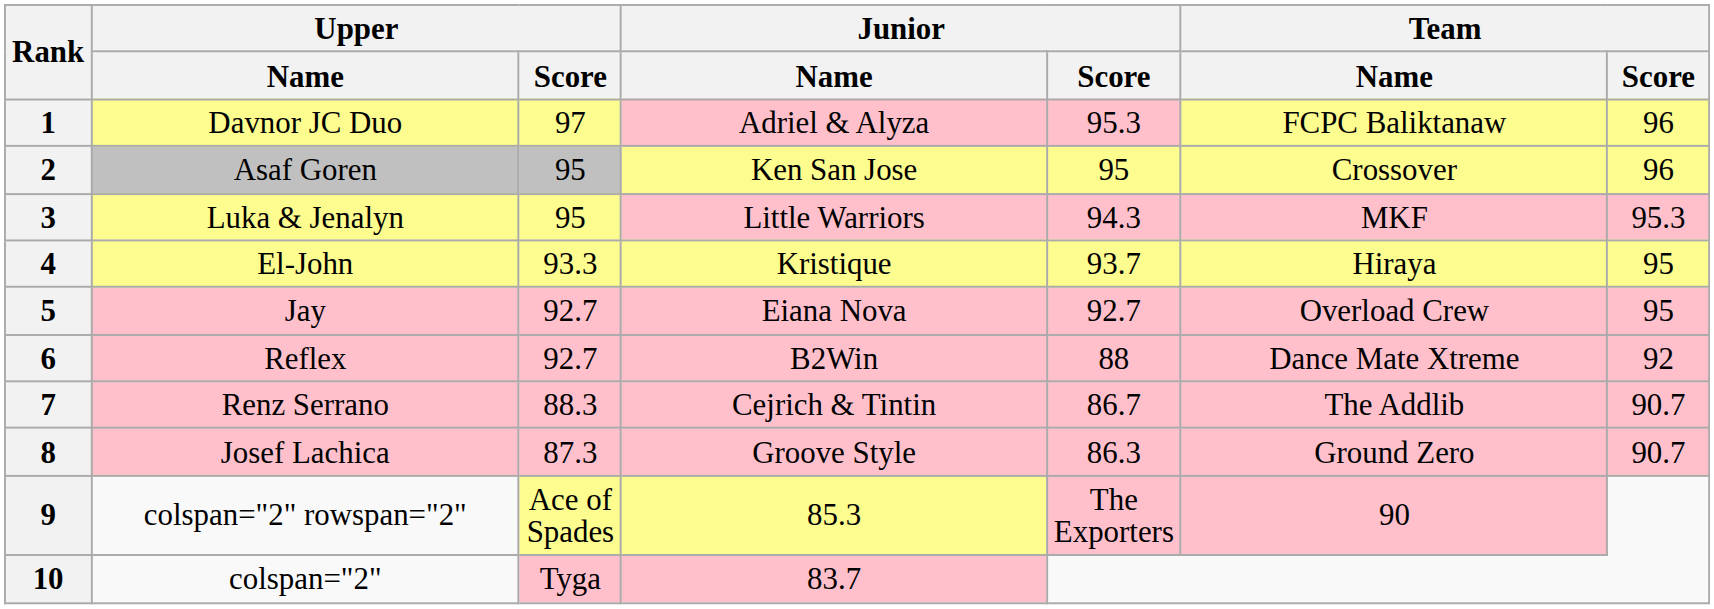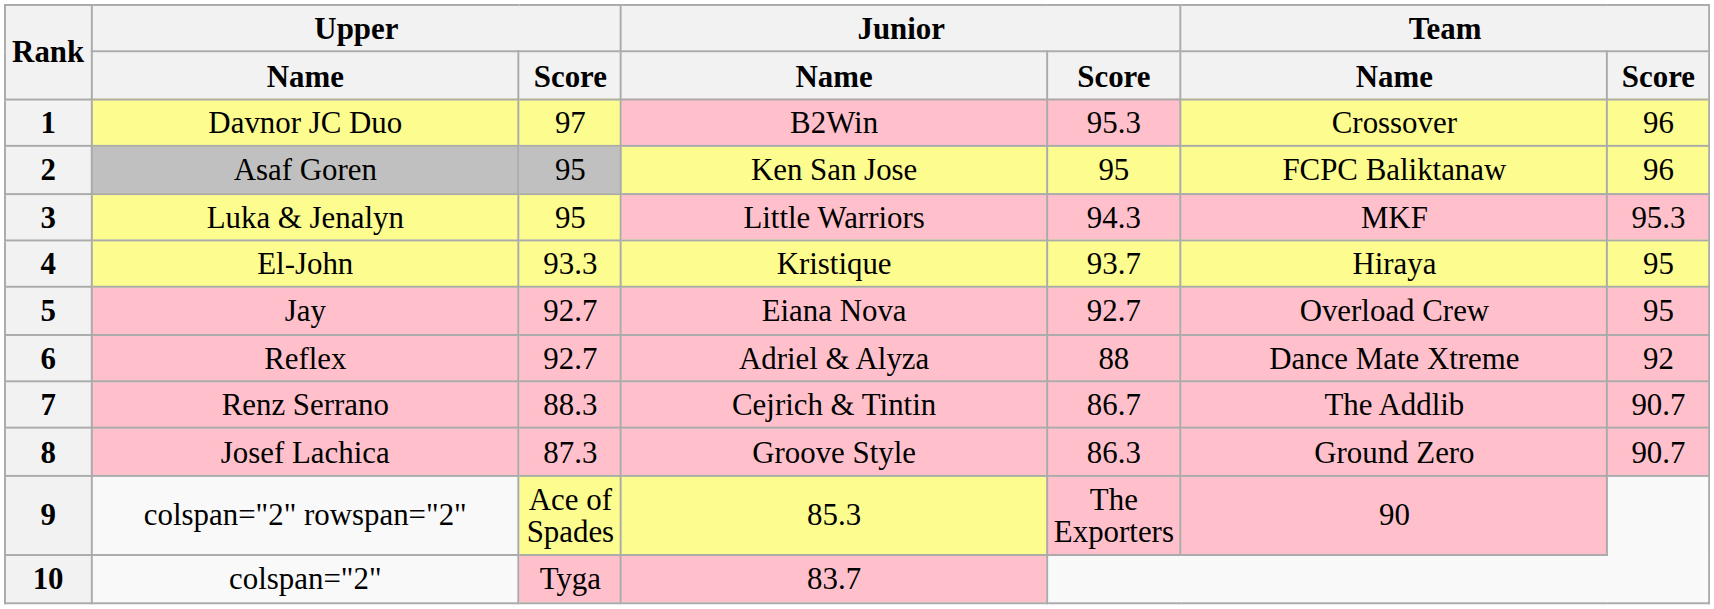1 | Junior / Name: Adriel & Alyza -> B2Win
1 | Team / Name: FCPC Baliktanaw -> Crossover
2 | Team / Name: Crossover -> FCPC Baliktanaw
6 | Junior / Name: B2Win -> Adriel & Alyza
